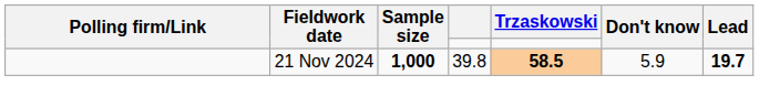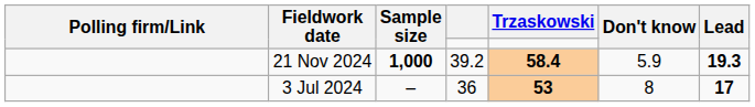21 Nov 2024 | column 4: 39.8 -> 39.2
21 Nov 2024 | Trzaskowski: 58.5 -> 58.4
21 Nov 2024 | Lead: 19.7 -> 19.3
+ row: 3 Jul 2024 | – | 36 | 53 | 8 | 17
